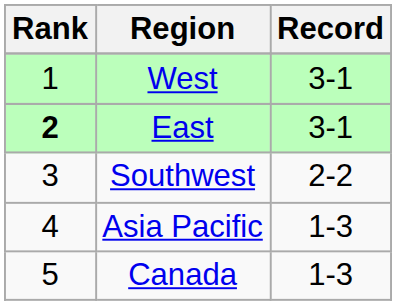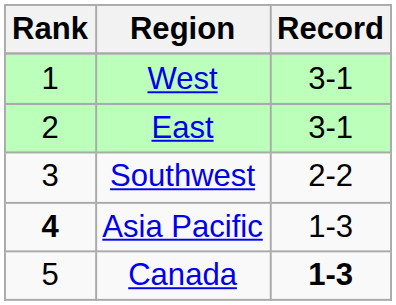East | Rank: bold -> normal
Asia Pacific | Rank: normal -> bold
Canada | Record: normal -> bold
